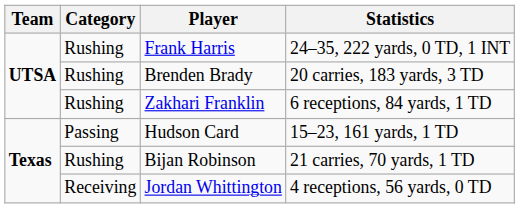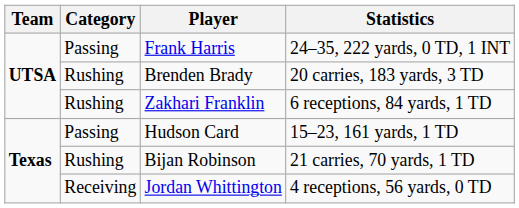Frank Harris | Category: Rushing -> Passing
